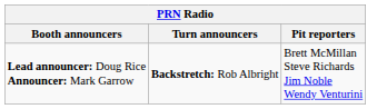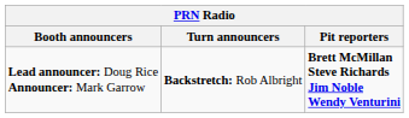Lead announcer: Doug Rice Announcer: Mark Garrow | Pit reporters: normal -> bold
